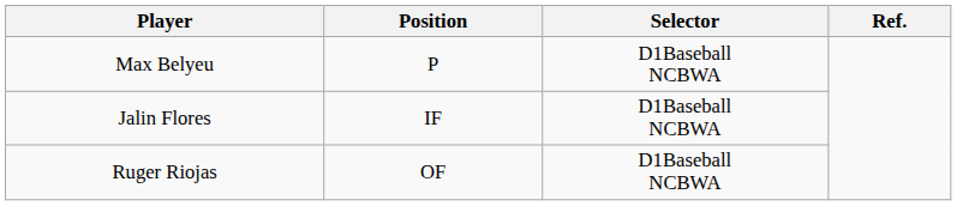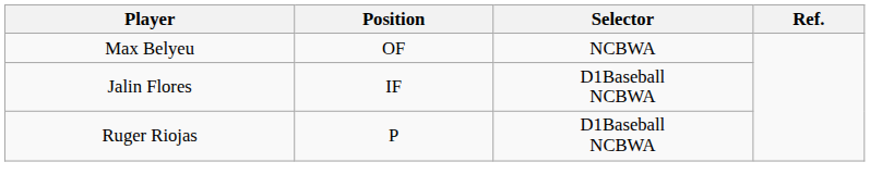Max Belyeu | Position: P -> OF
Max Belyeu | Selector: D1Baseball NCBWA -> NCBWA
Ruger Riojas | Position: OF -> P
